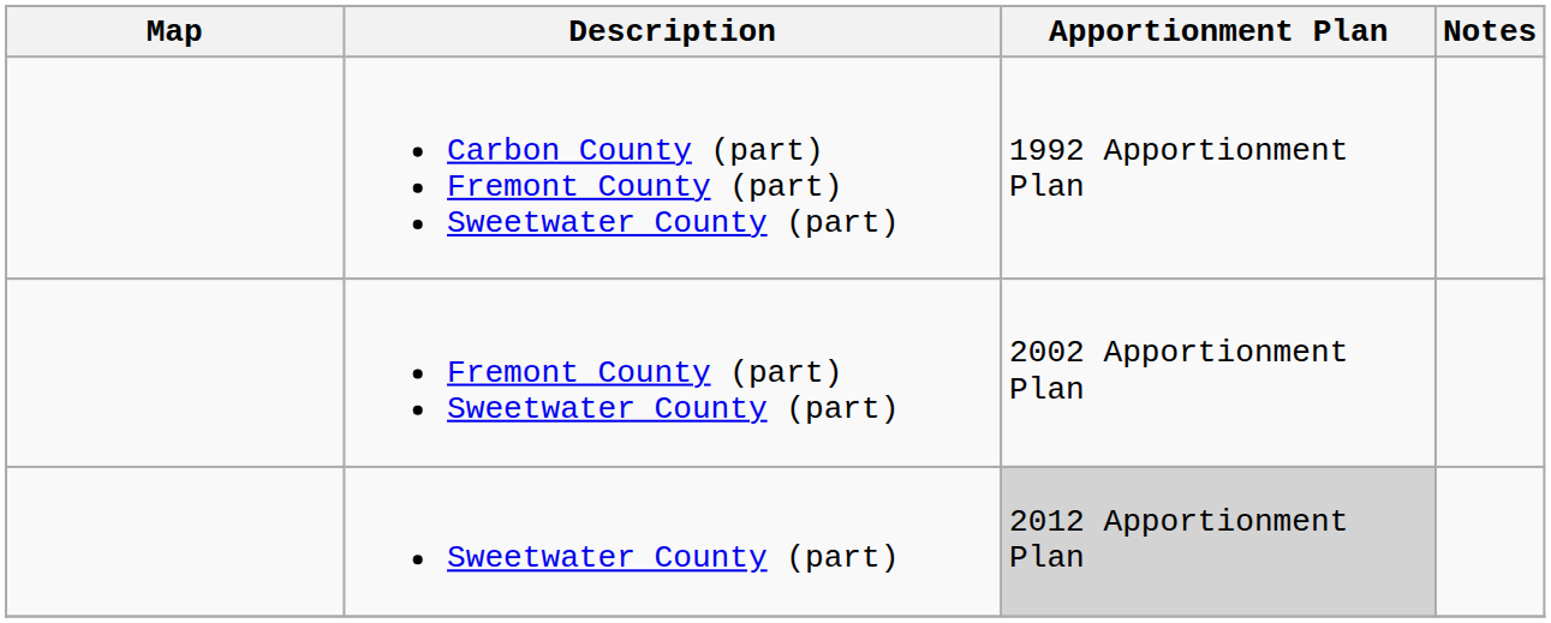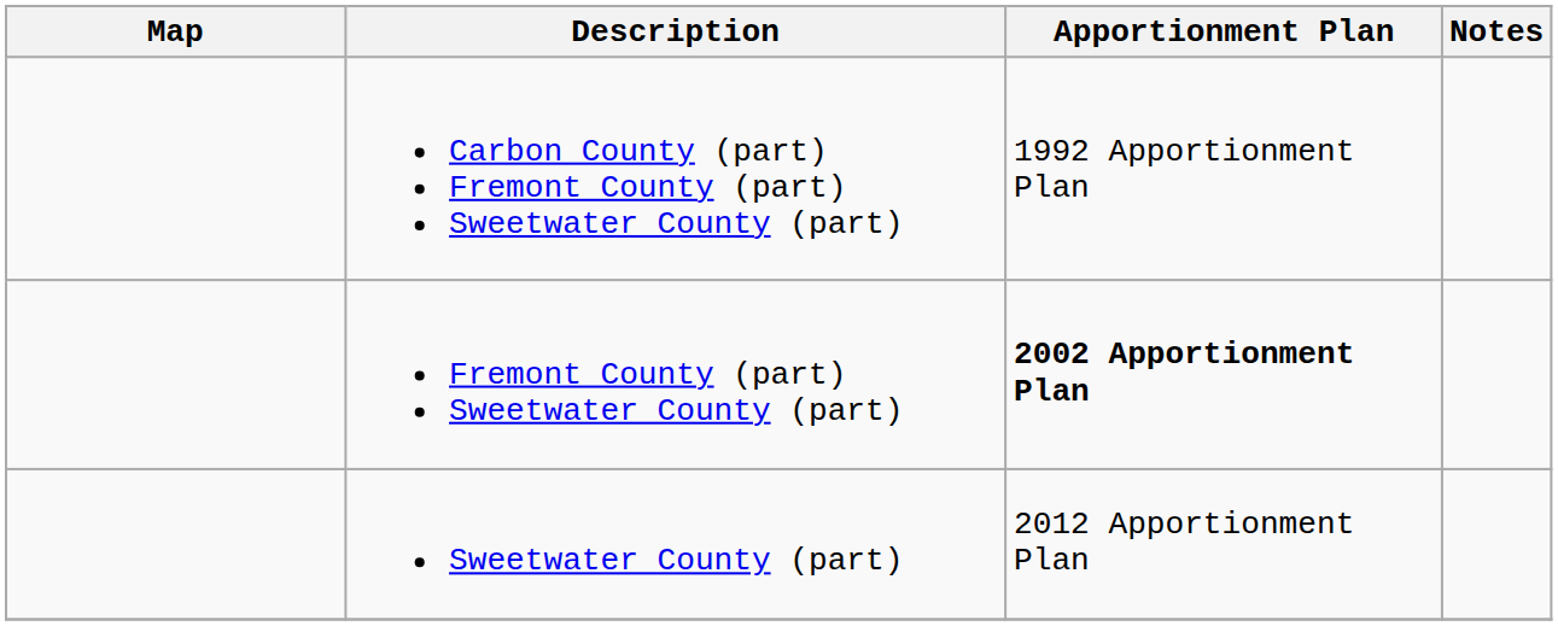Fremont County (part) Sweetwater County (part) | Apportionment Plan: normal -> bold
Sweetwater County (part) | Apportionment Plan: lightgrey background -> no background
